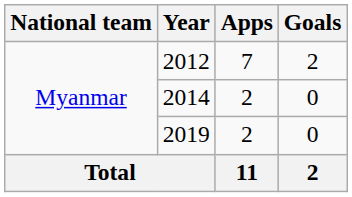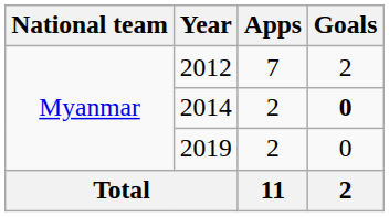2014 | Goals: normal -> bold
